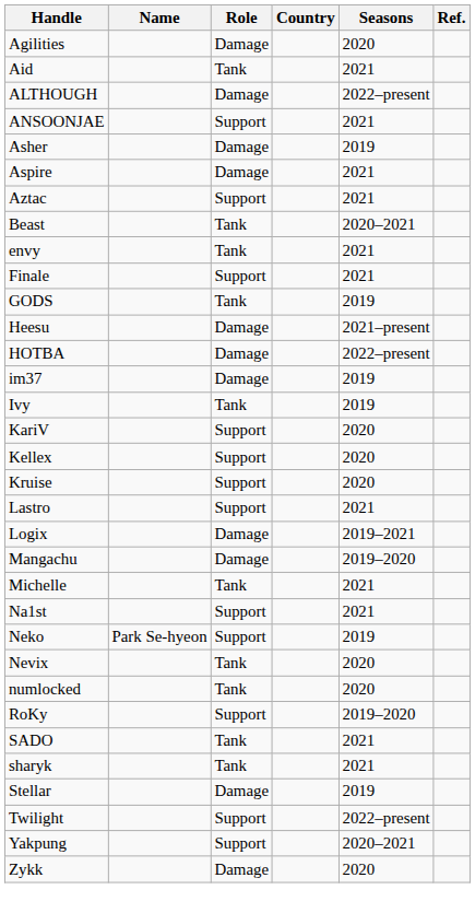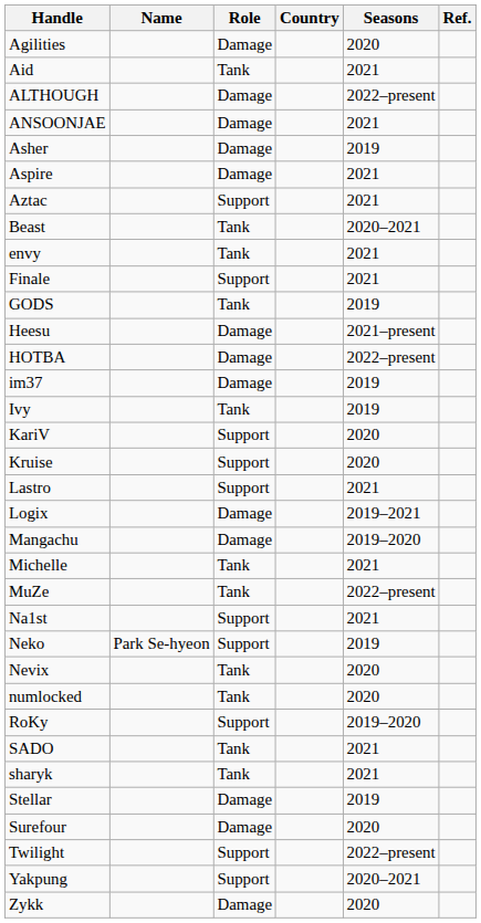ANSOONJAE | Role: Support -> Damage
- row: Kellex | Support | 2020
+ row: MuZe | Tank | 2022–present
+ row: Surefour | Damage | 2020
